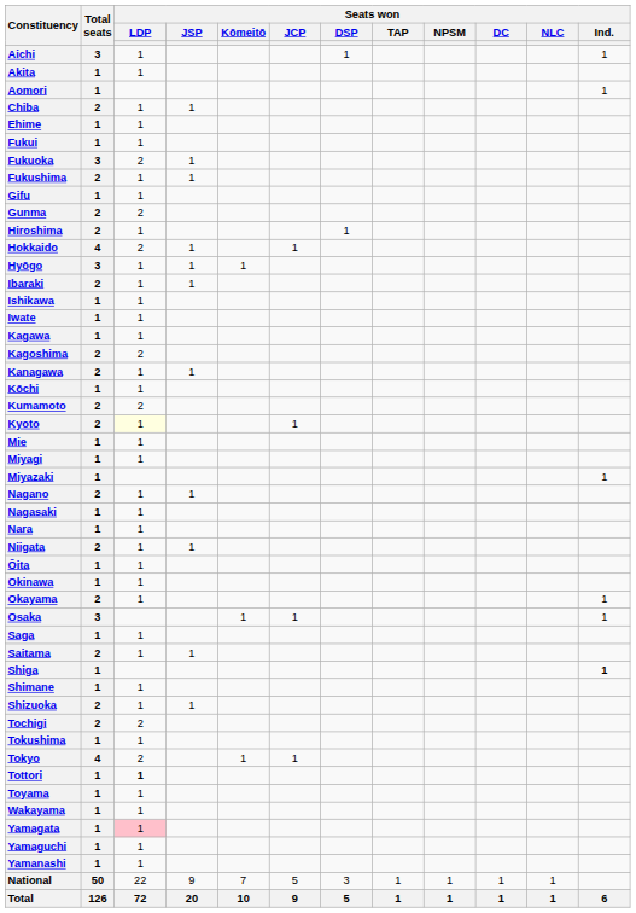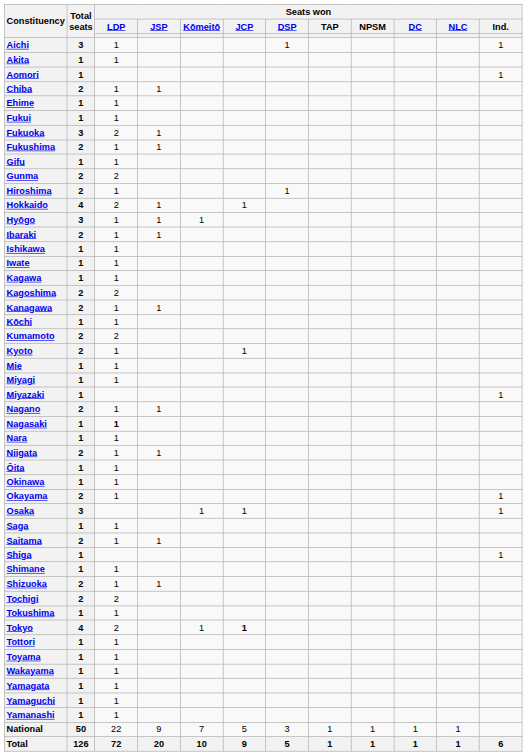Kyoto | Seats won / LDP: lightyellow background -> no background
Nagasaki | Seats won / LDP: normal -> bold
Shiga | Seats won / Ind.: bold -> normal
Tokyo | Seats won / JCP: normal -> bold
Tottori | Seats won / LDP: bold -> normal
Yamagata | Seats won / LDP: pink background -> no background
